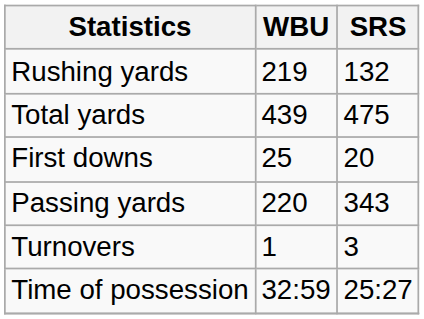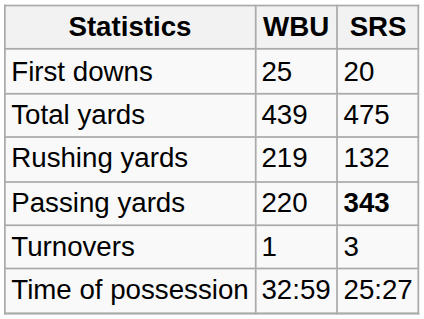rows swapped: First downs <-> Rushing yards
Passing yards | SRS: normal -> bold
